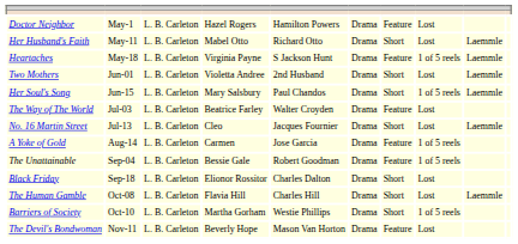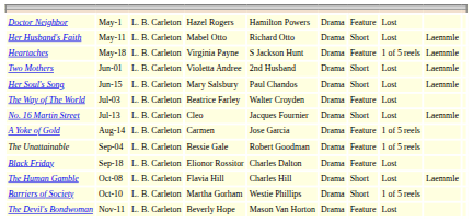Her Soul's Song | column 8: 1 of 5 reels -> Lost
Black Friday | column 7: Short -> Feature
